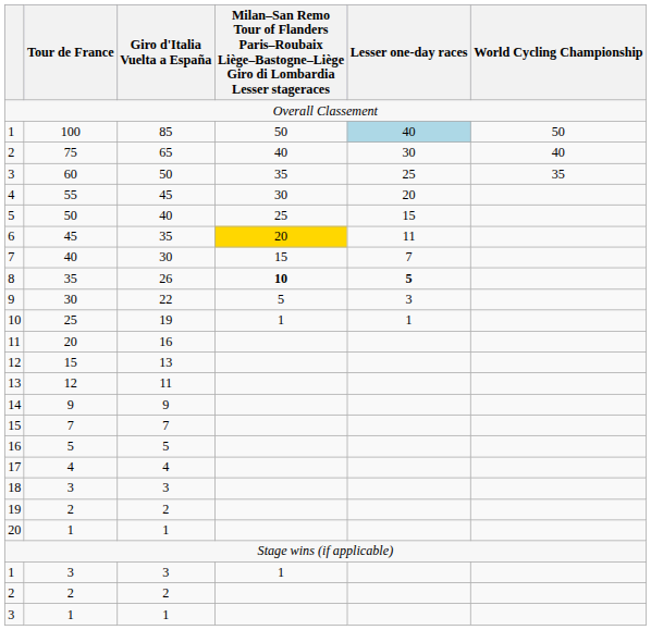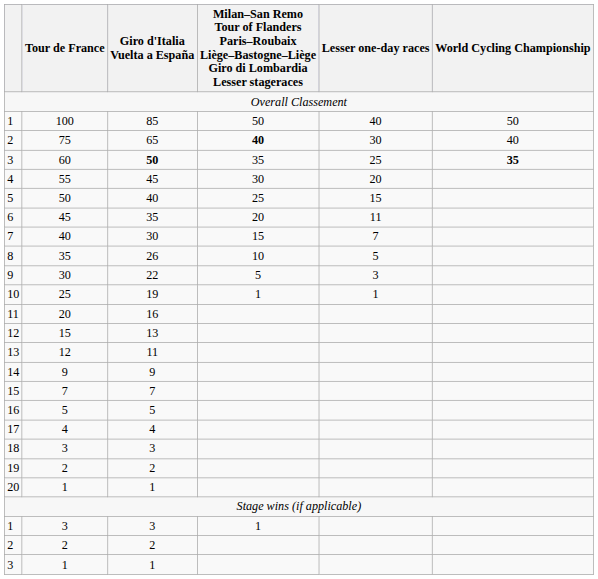1 / 100 | Lesser one-day races: lightblue background -> no background
2 / 75 | column 4: normal -> bold
3 / 60 | Giro d'Italia Vuelta a España: normal -> bold
3 / 60 | World Cycling Championship: normal -> bold
6 | column 4: gold background -> no background
8 | column 4: bold -> normal
8 | Lesser one-day races: bold -> normal
